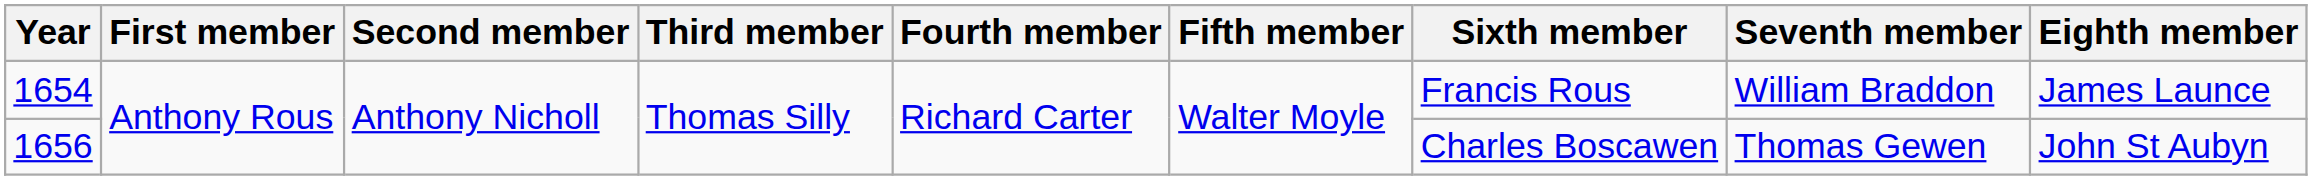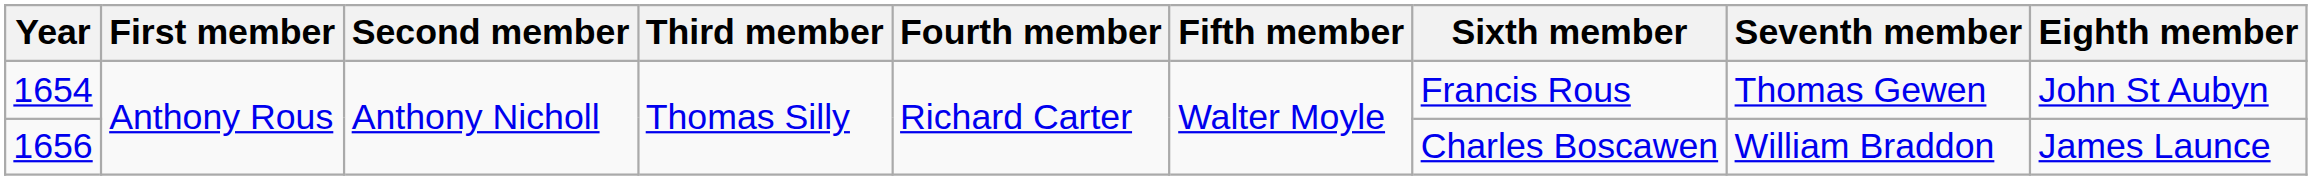1654 | Seventh member: William Braddon -> Thomas Gewen
1654 | Eighth member: James Launce -> John St Aubyn
1656 | Seventh member: Thomas Gewen -> William Braddon
1656 | Eighth member: John St Aubyn -> James Launce
